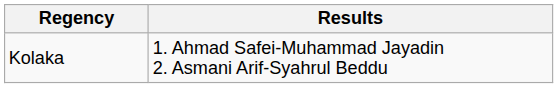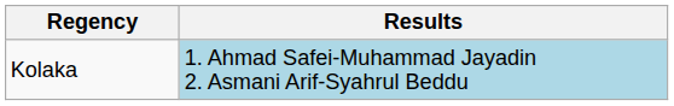Kolaka | Results: no background -> lightblue background
